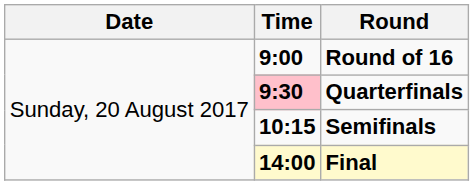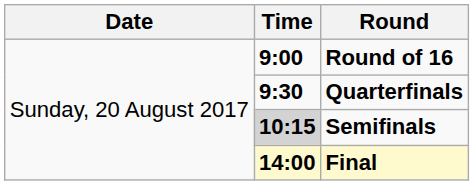Quarterfinals | Time: pink background -> no background
Semifinals | Time: no background -> lightgrey background
